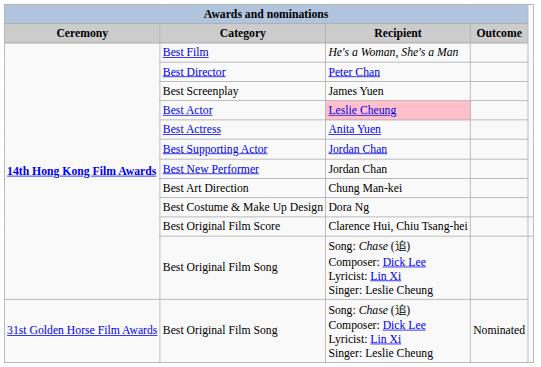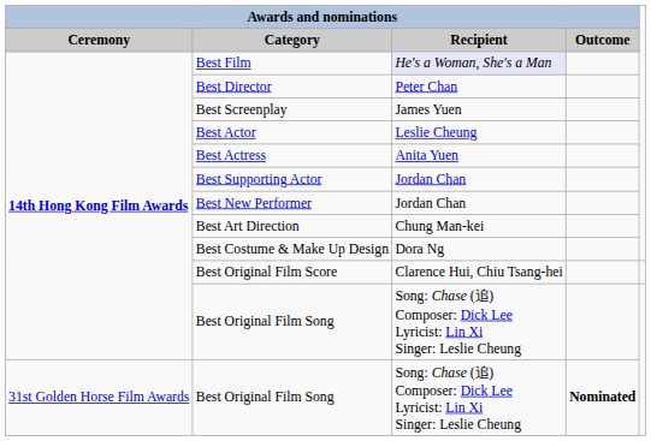Best Film | Awards and nominations / Recipient: no background -> lavender background
Best Actor | Awards and nominations / Recipient: pink background -> no background
31st Golden Horse Film Awards / Best Original Film Song | Awards and nominations / Outcome: normal -> bold
